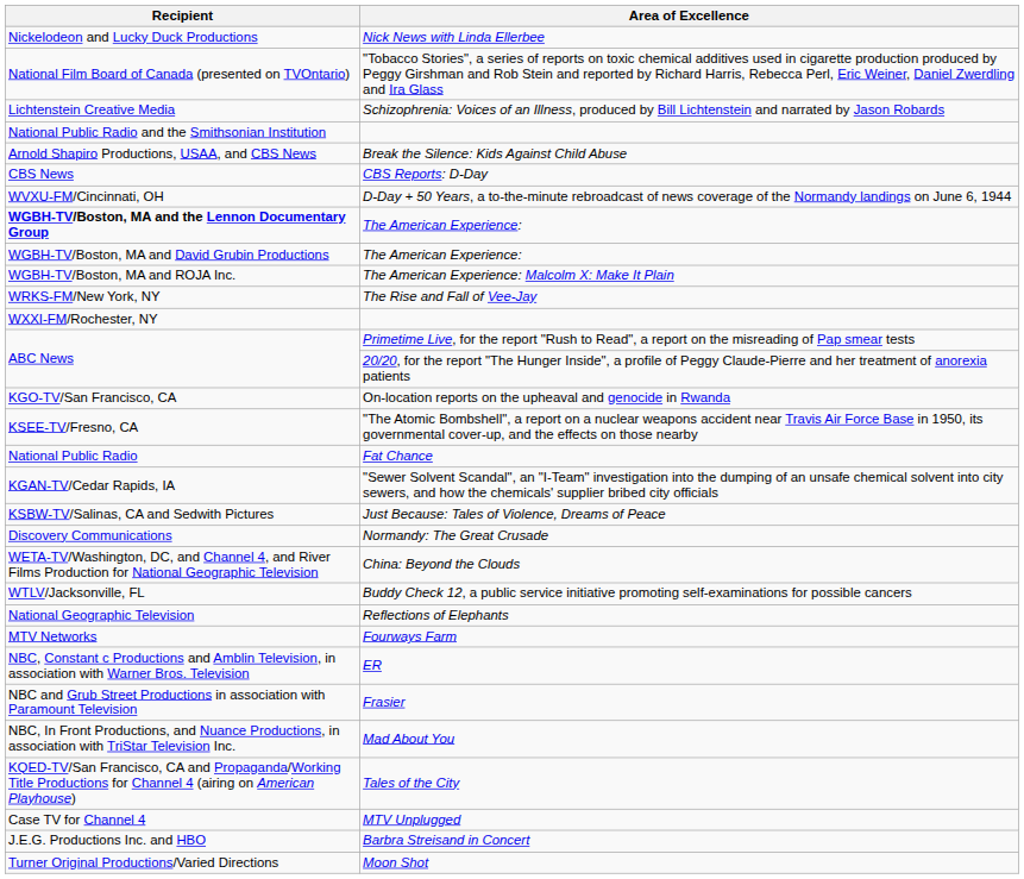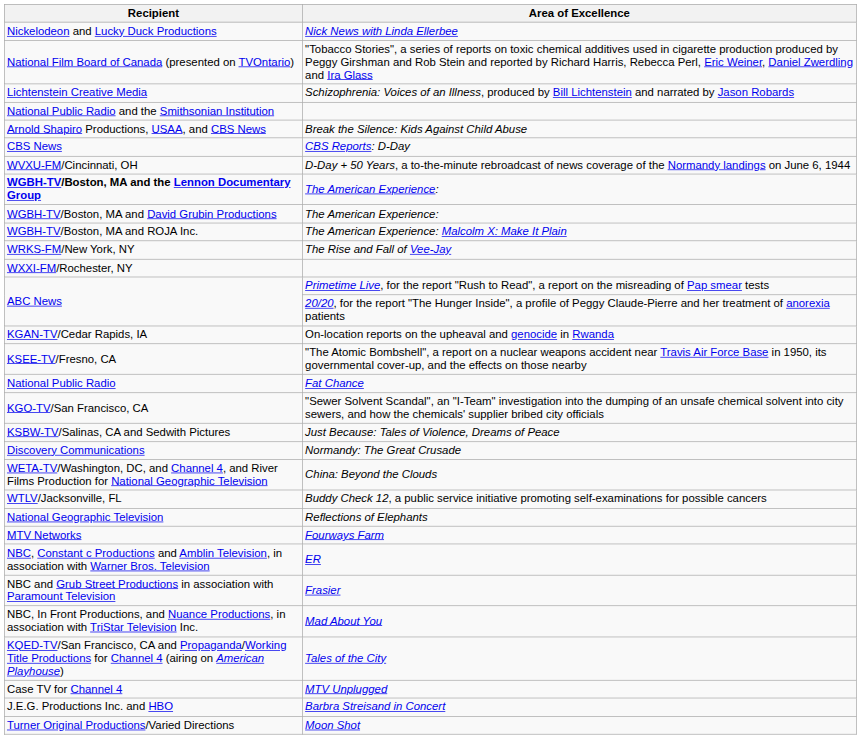row 16 | Recipient: KGO-TV/San Francisco, CA -> KGAN-TV/Cedar Rapids, IA
row 19 | Recipient: KGAN-TV/Cedar Rapids, IA -> KGO-TV/San Francisco, CA
